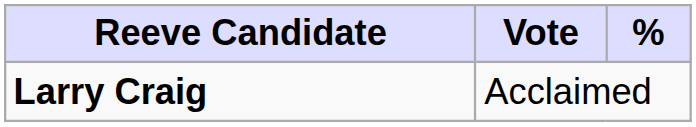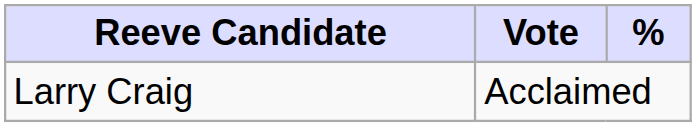Larry Craig | Reeve Candidate: bold -> normal
